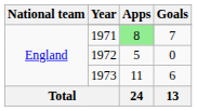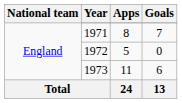1971 | Apps: lightgreen background -> no background
